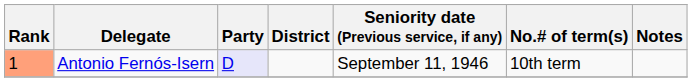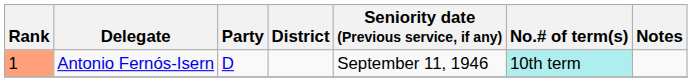Antonio Fernós-Isern | Party: lavender background -> no background
Antonio Fernós-Isern | No.# of term(s): no background -> paleturquoise background
